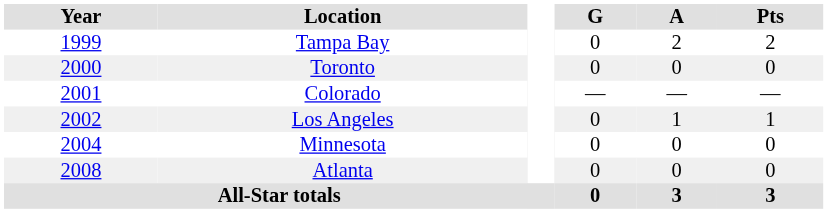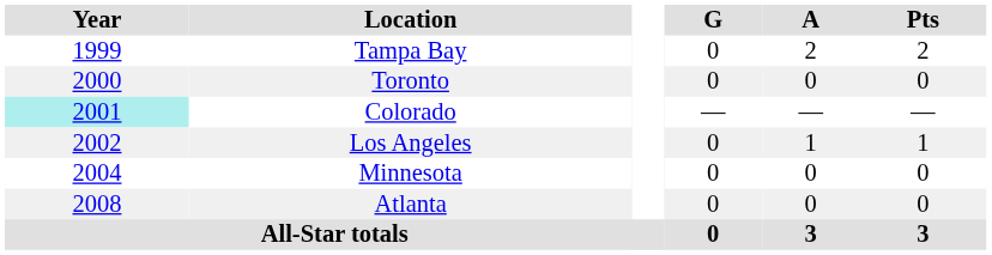Colorado | Year: no background -> paleturquoise background
